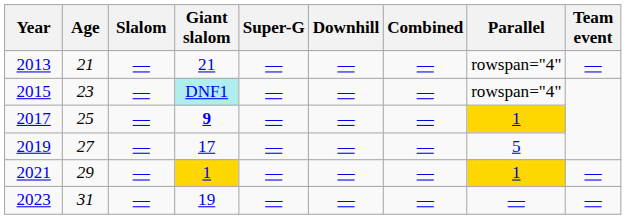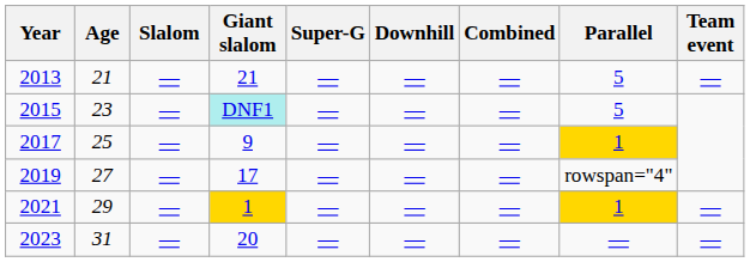2013 | Parallel: rowspan="4" -> 5
2015 | Parallel: rowspan="4" -> 5
2017 | Giant slalom: bold -> normal
2019 | Parallel: 5 -> rowspan="4"
2023 | Giant slalom: 19 -> 20
